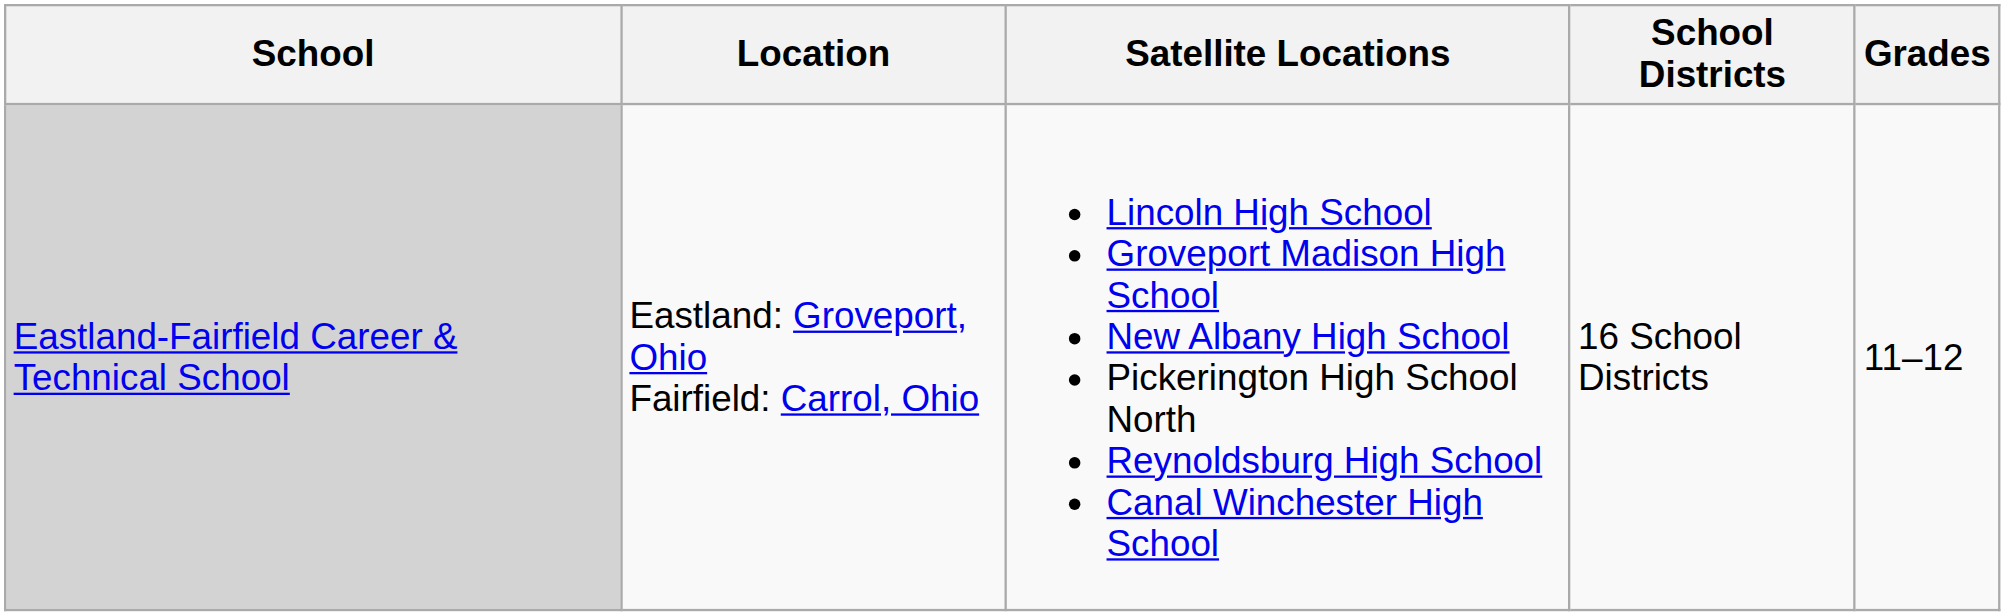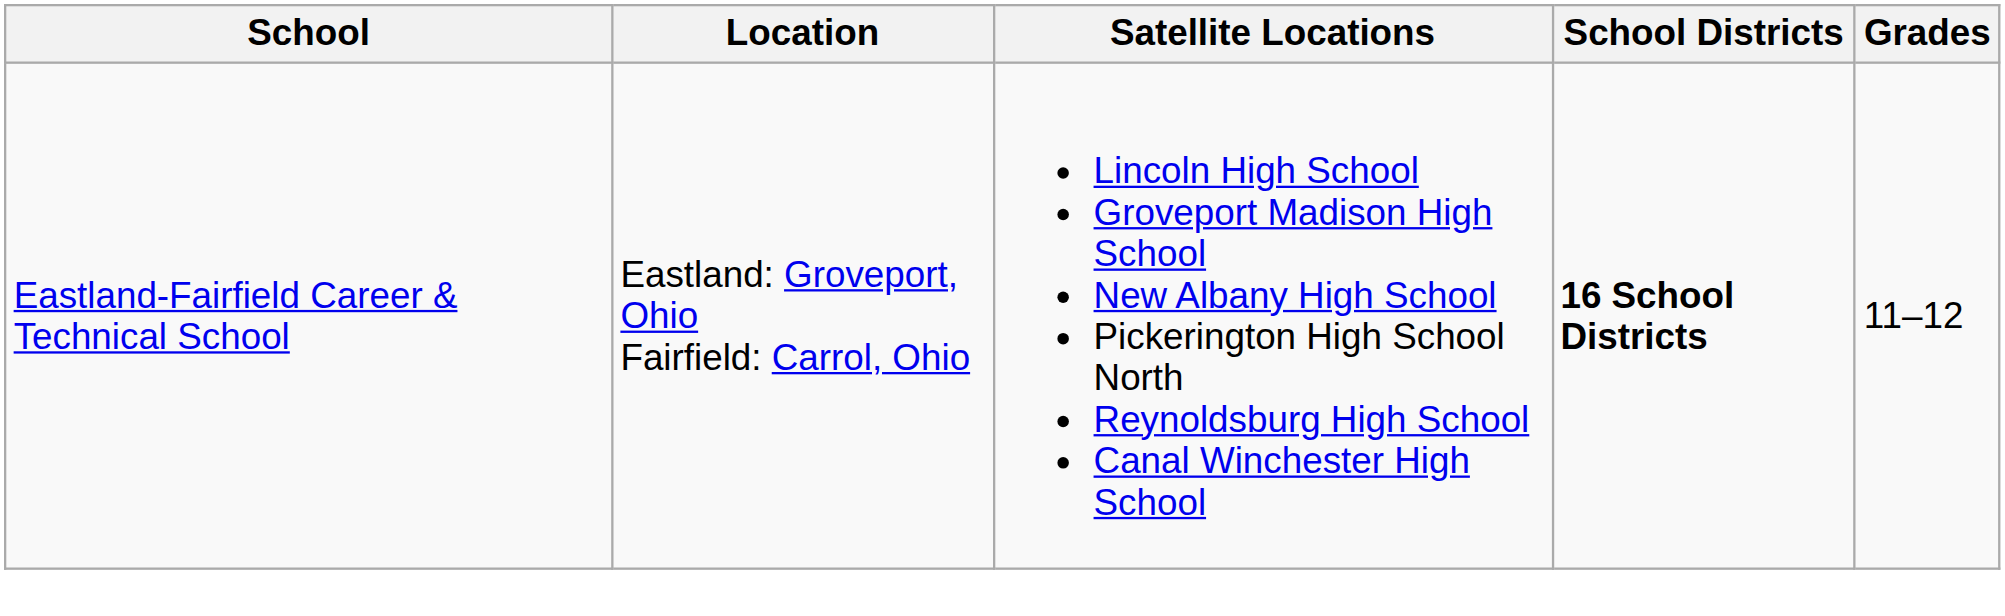row 2 | School: lightgrey background -> no background
row 2 | School Districts: normal -> bold
